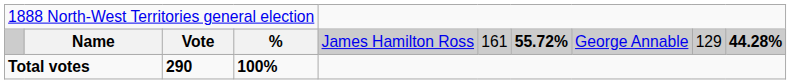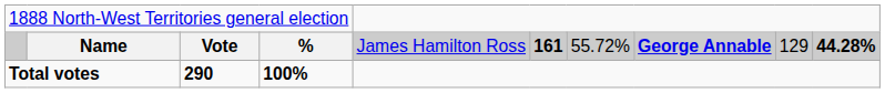row 2 | column 6: normal -> bold
row 2 | column 7: bold -> normal
row 2 | column 8: normal -> bold
